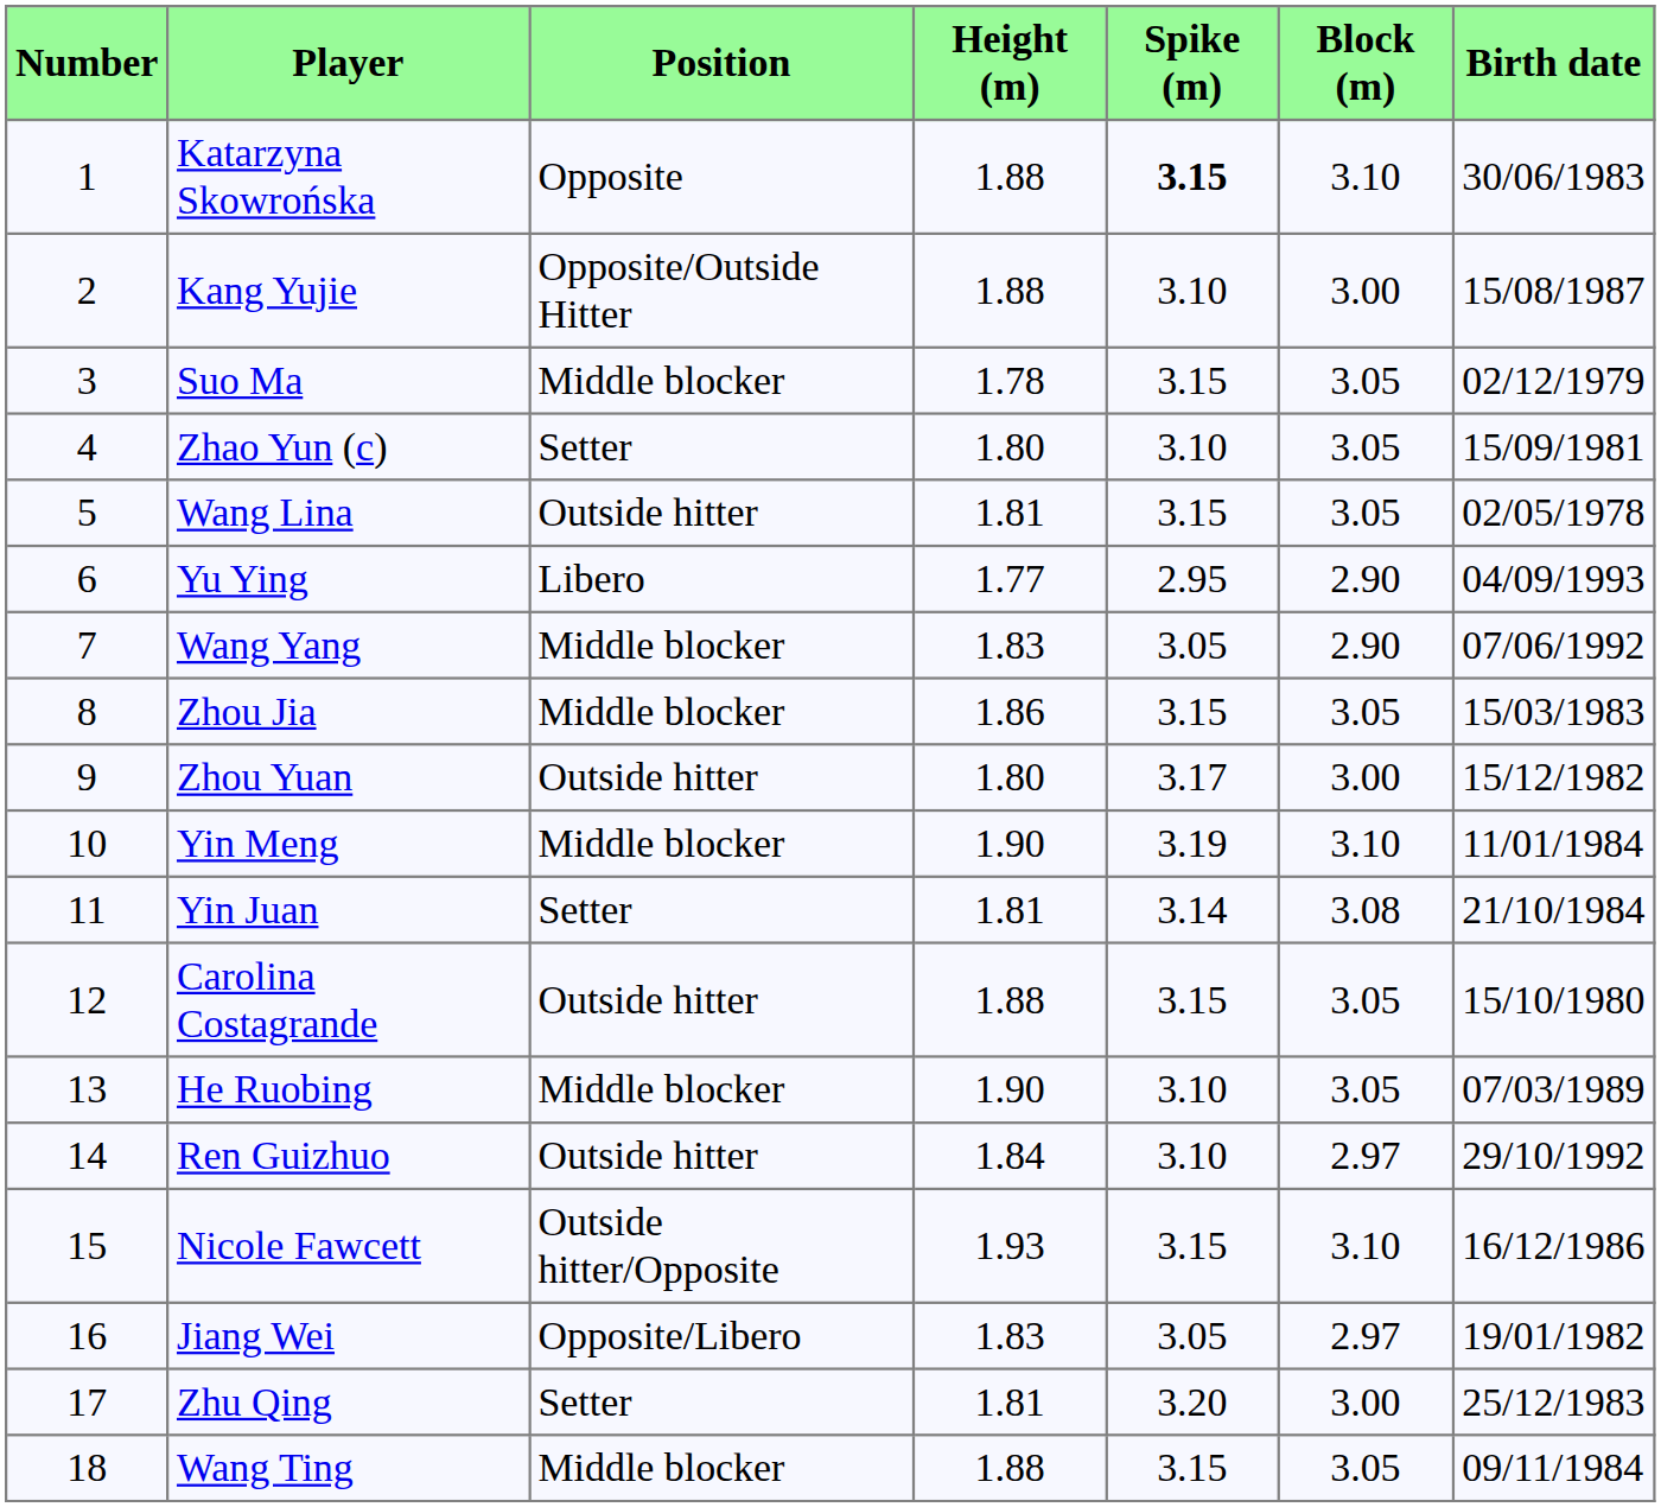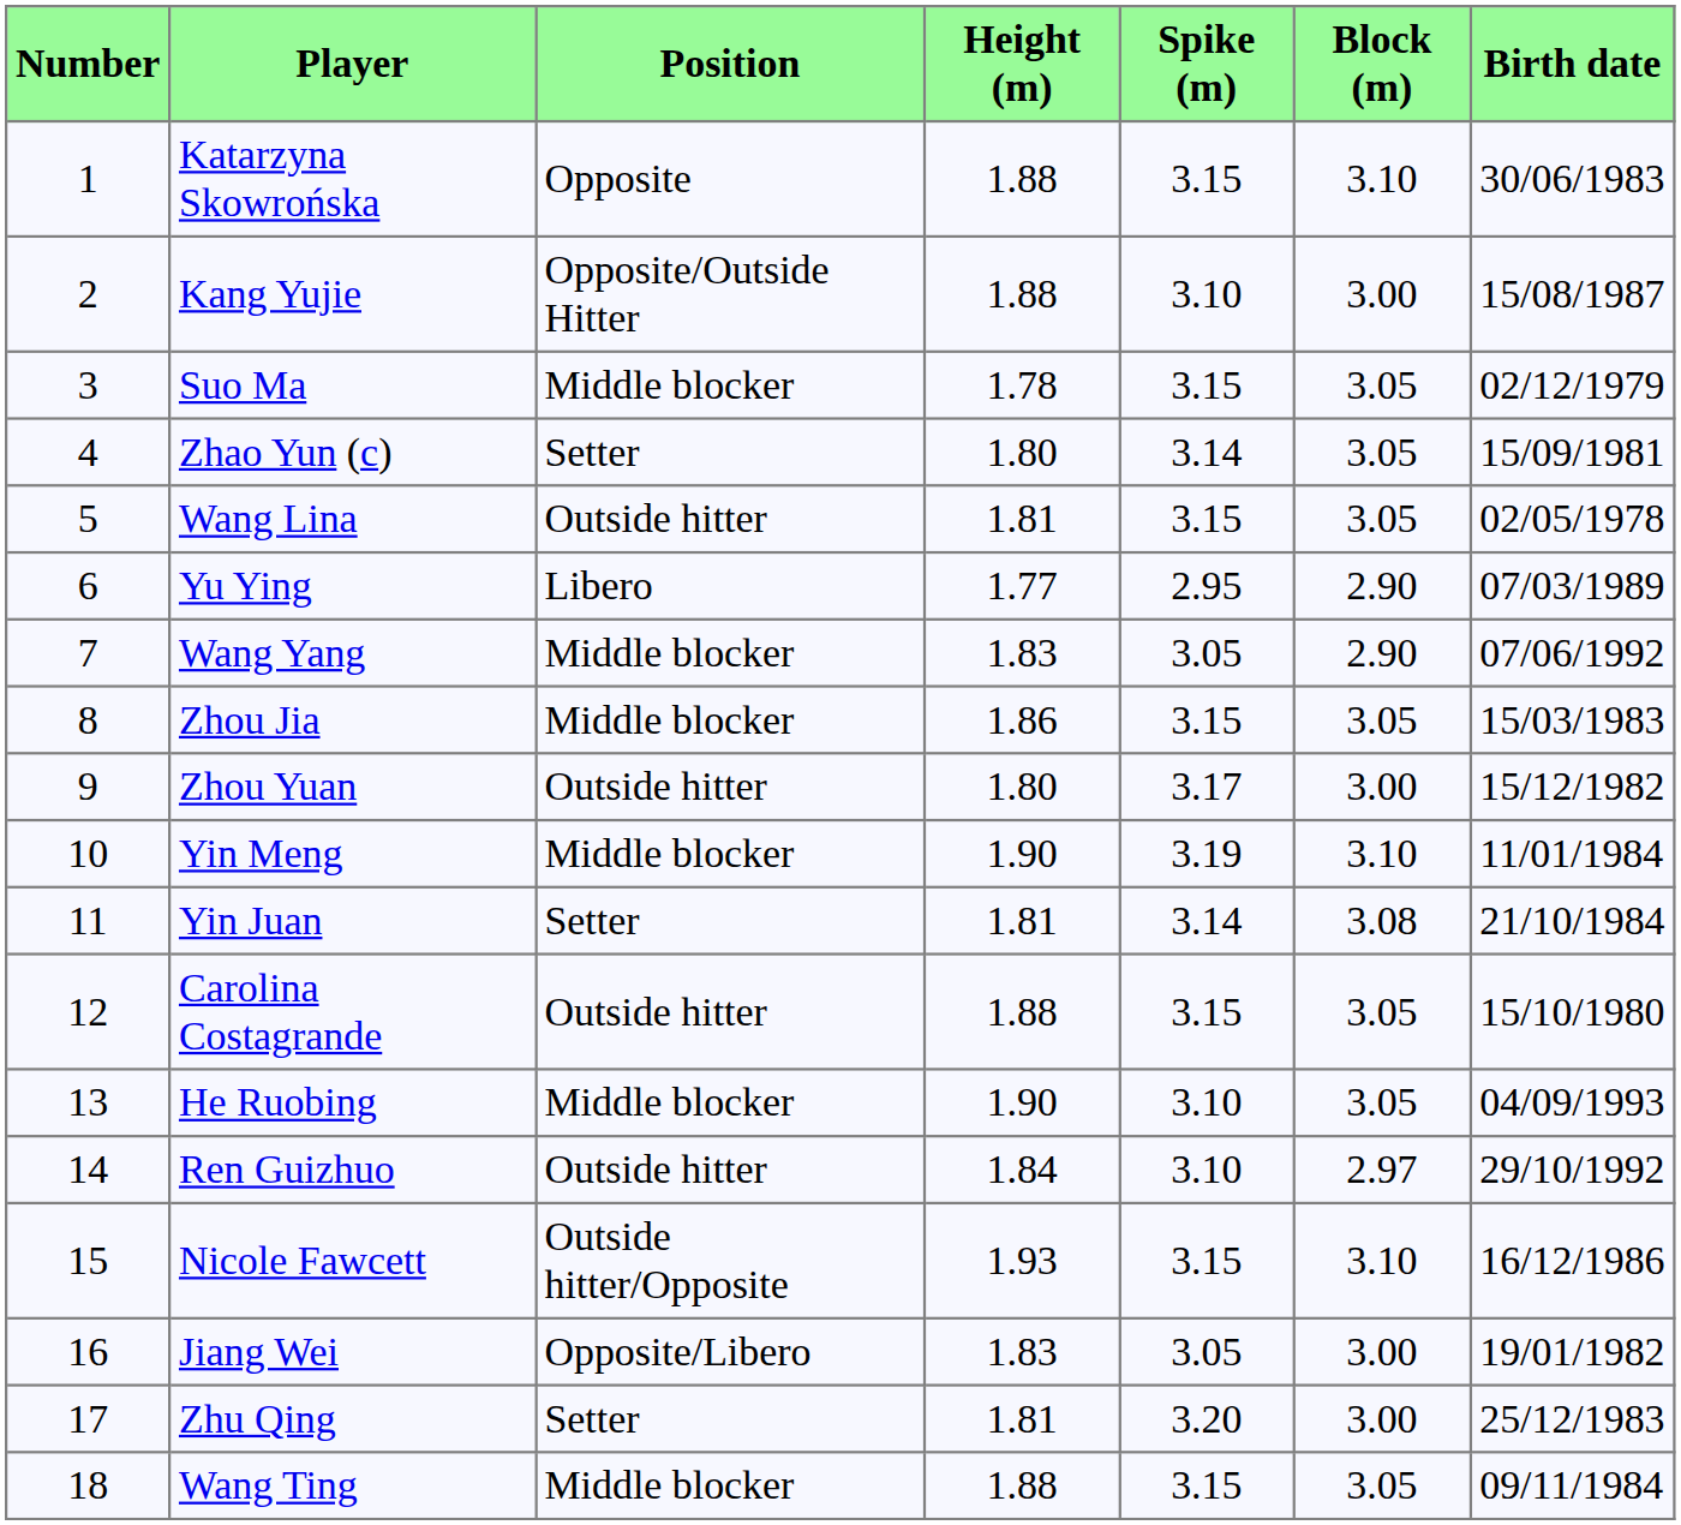Katarzyna Skowrońska | Spike (m): bold -> normal
Zhao Yun (c) | Spike (m): 3.10 -> 3.14
Yu Ying | Birth date: 04/09/1993 -> 07/03/1989
He Ruobing | Birth date: 07/03/1989 -> 04/09/1993
Jiang Wei | Block (m): 2.97 -> 3.00
